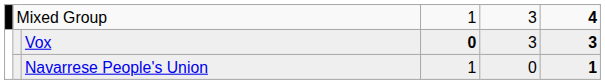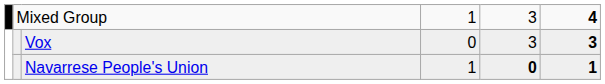Vox | column 4: bold -> normal
Navarrese People's Union | column 5: normal -> bold
